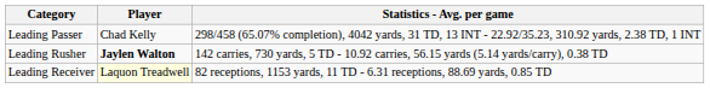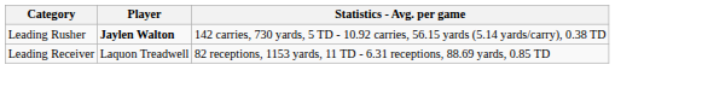- row: Leading Passer | Chad Kelly | 298/458 (65.07% completion), 4042 yards, 31 TD, 13 INT - 22.92/35.23, 310.92 yards, 2.38 TD, 1 INT
Leading Receiver | Player: lightyellow background -> no background
